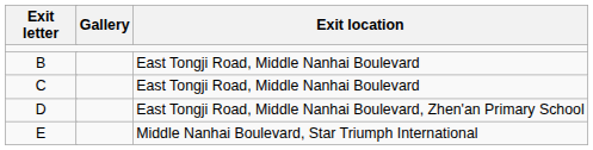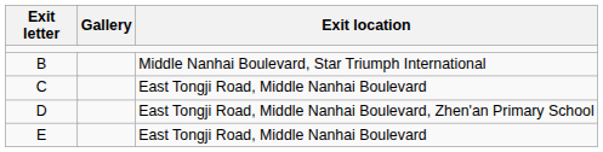B | Exit location: East Tongji Road, Middle Nanhai Boulevard -> Middle Nanhai Boulevard, Star Triumph International
E | Exit location: Middle Nanhai Boulevard, Star Triumph International -> East Tongji Road, Middle Nanhai Boulevard
